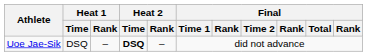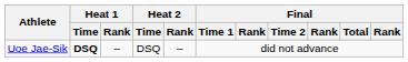Uoe Jae-Sik | Heat 1 / Time: normal -> bold
Uoe Jae-Sik | Heat 2 / Time: bold -> normal
